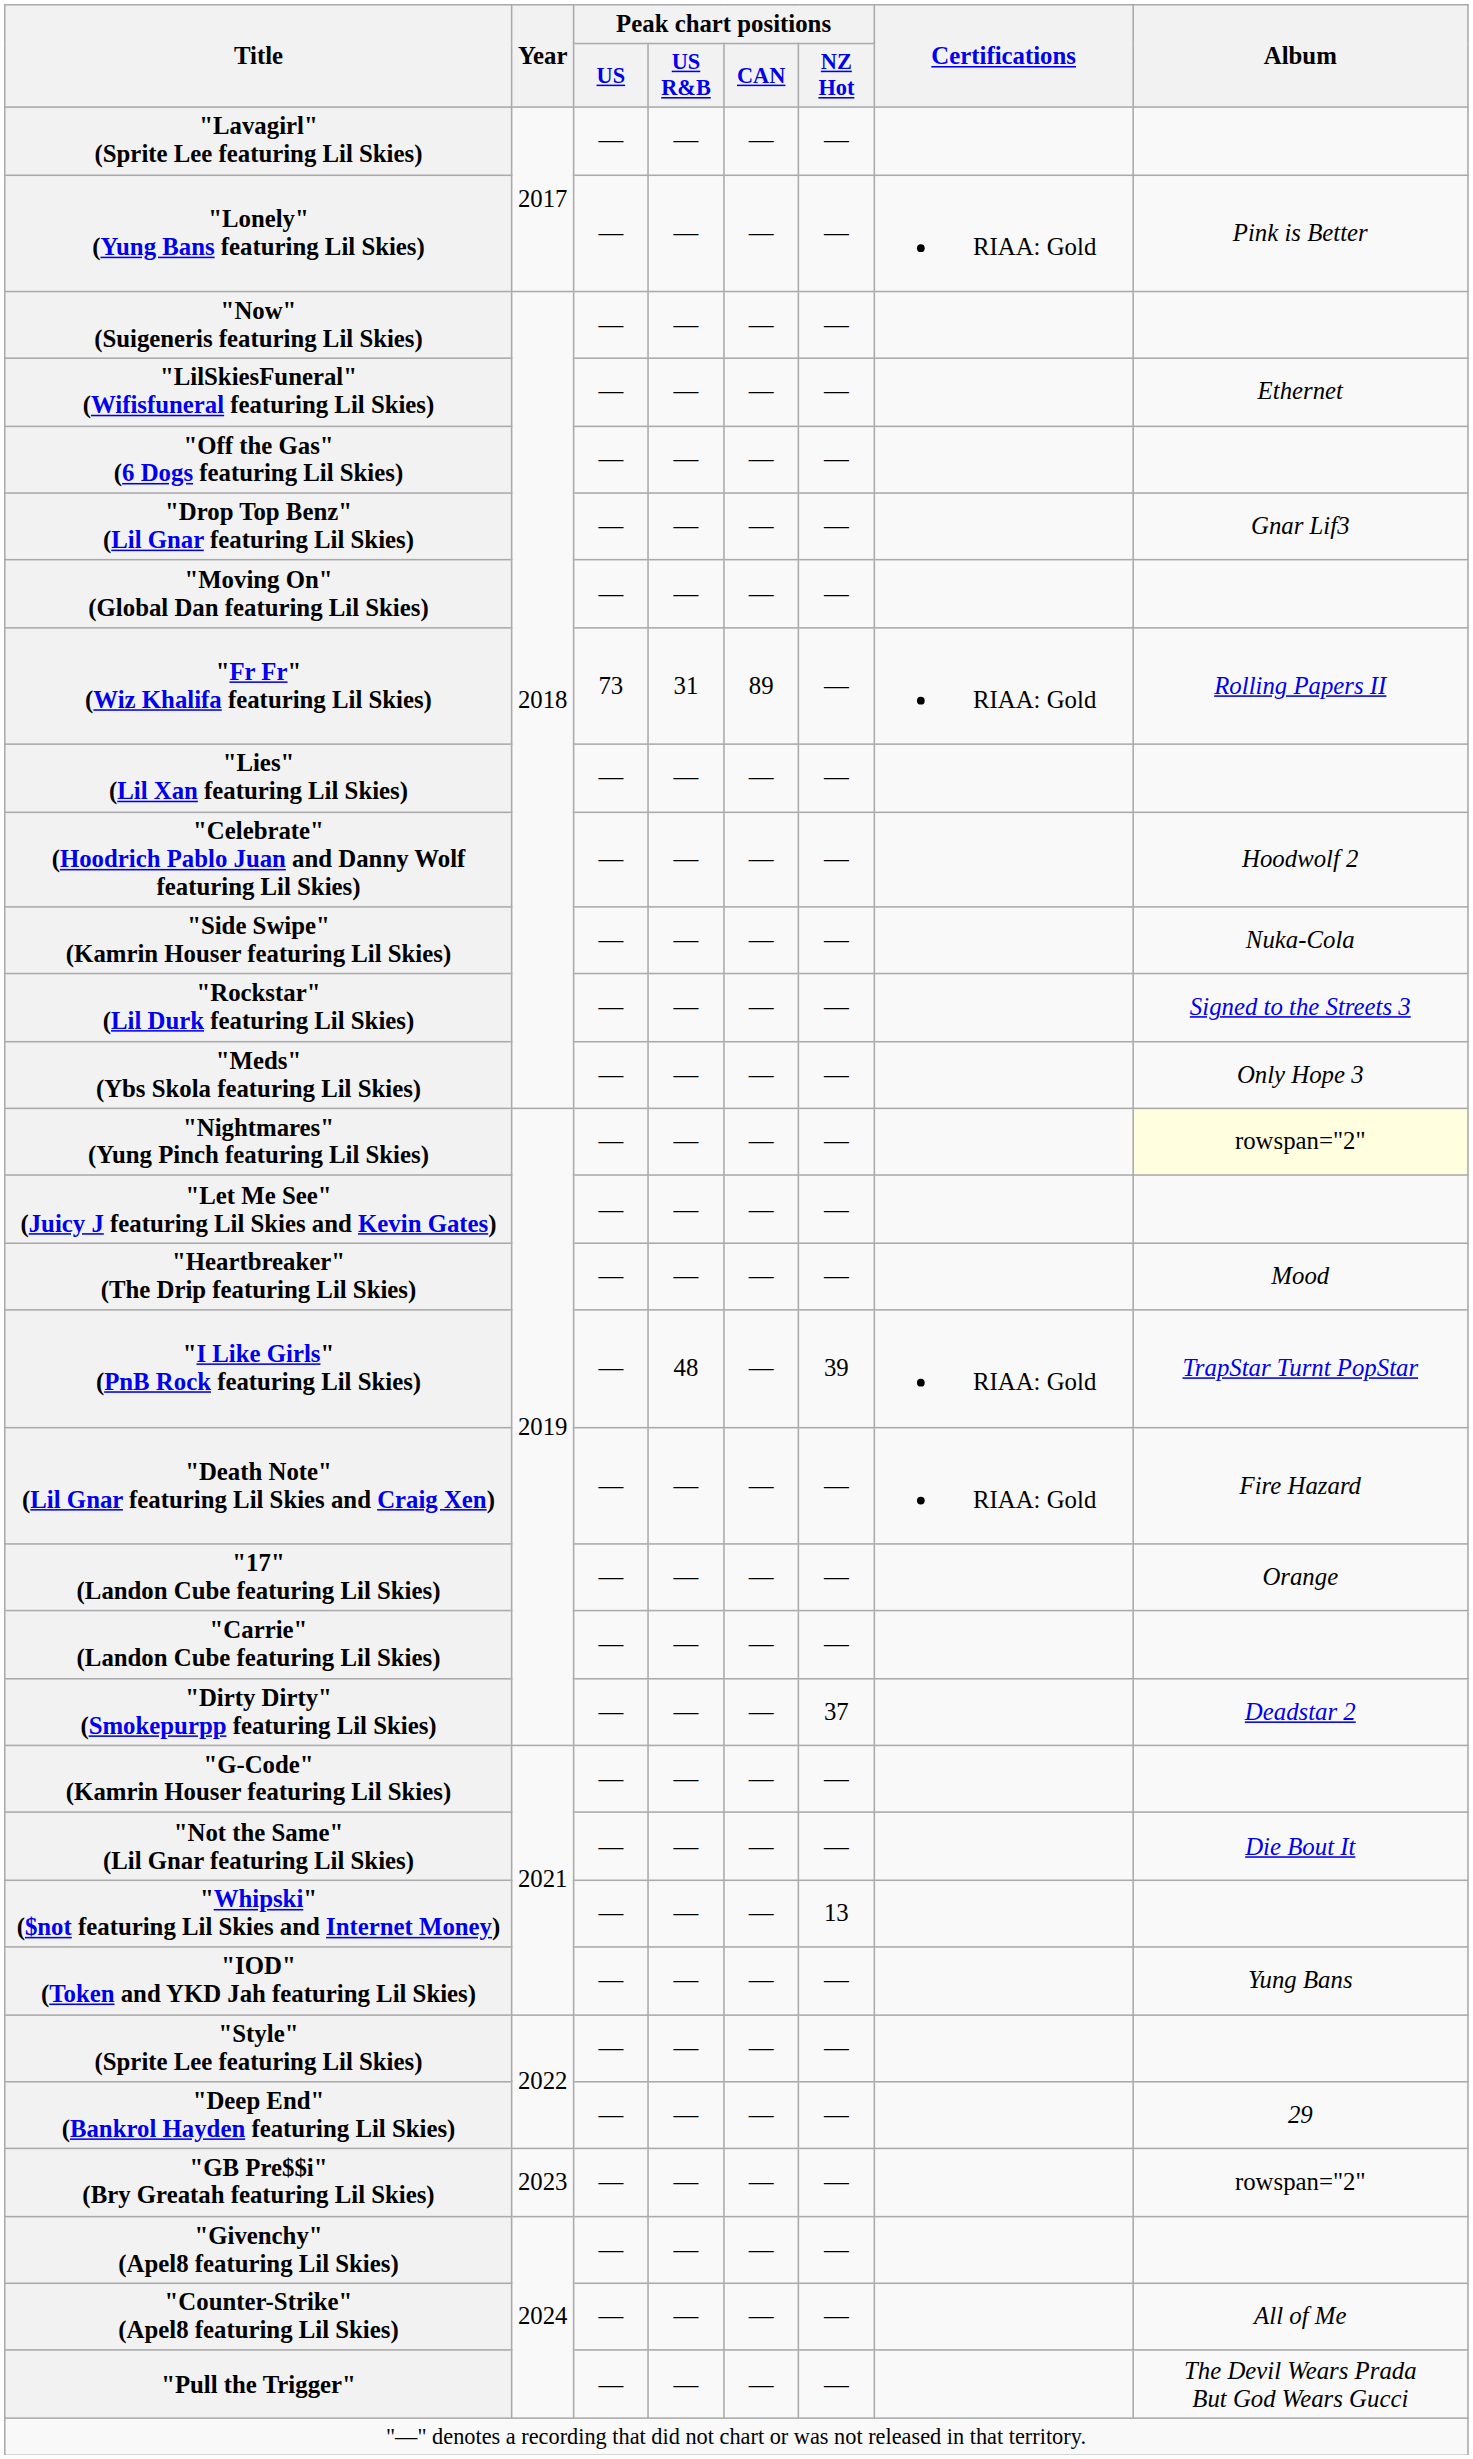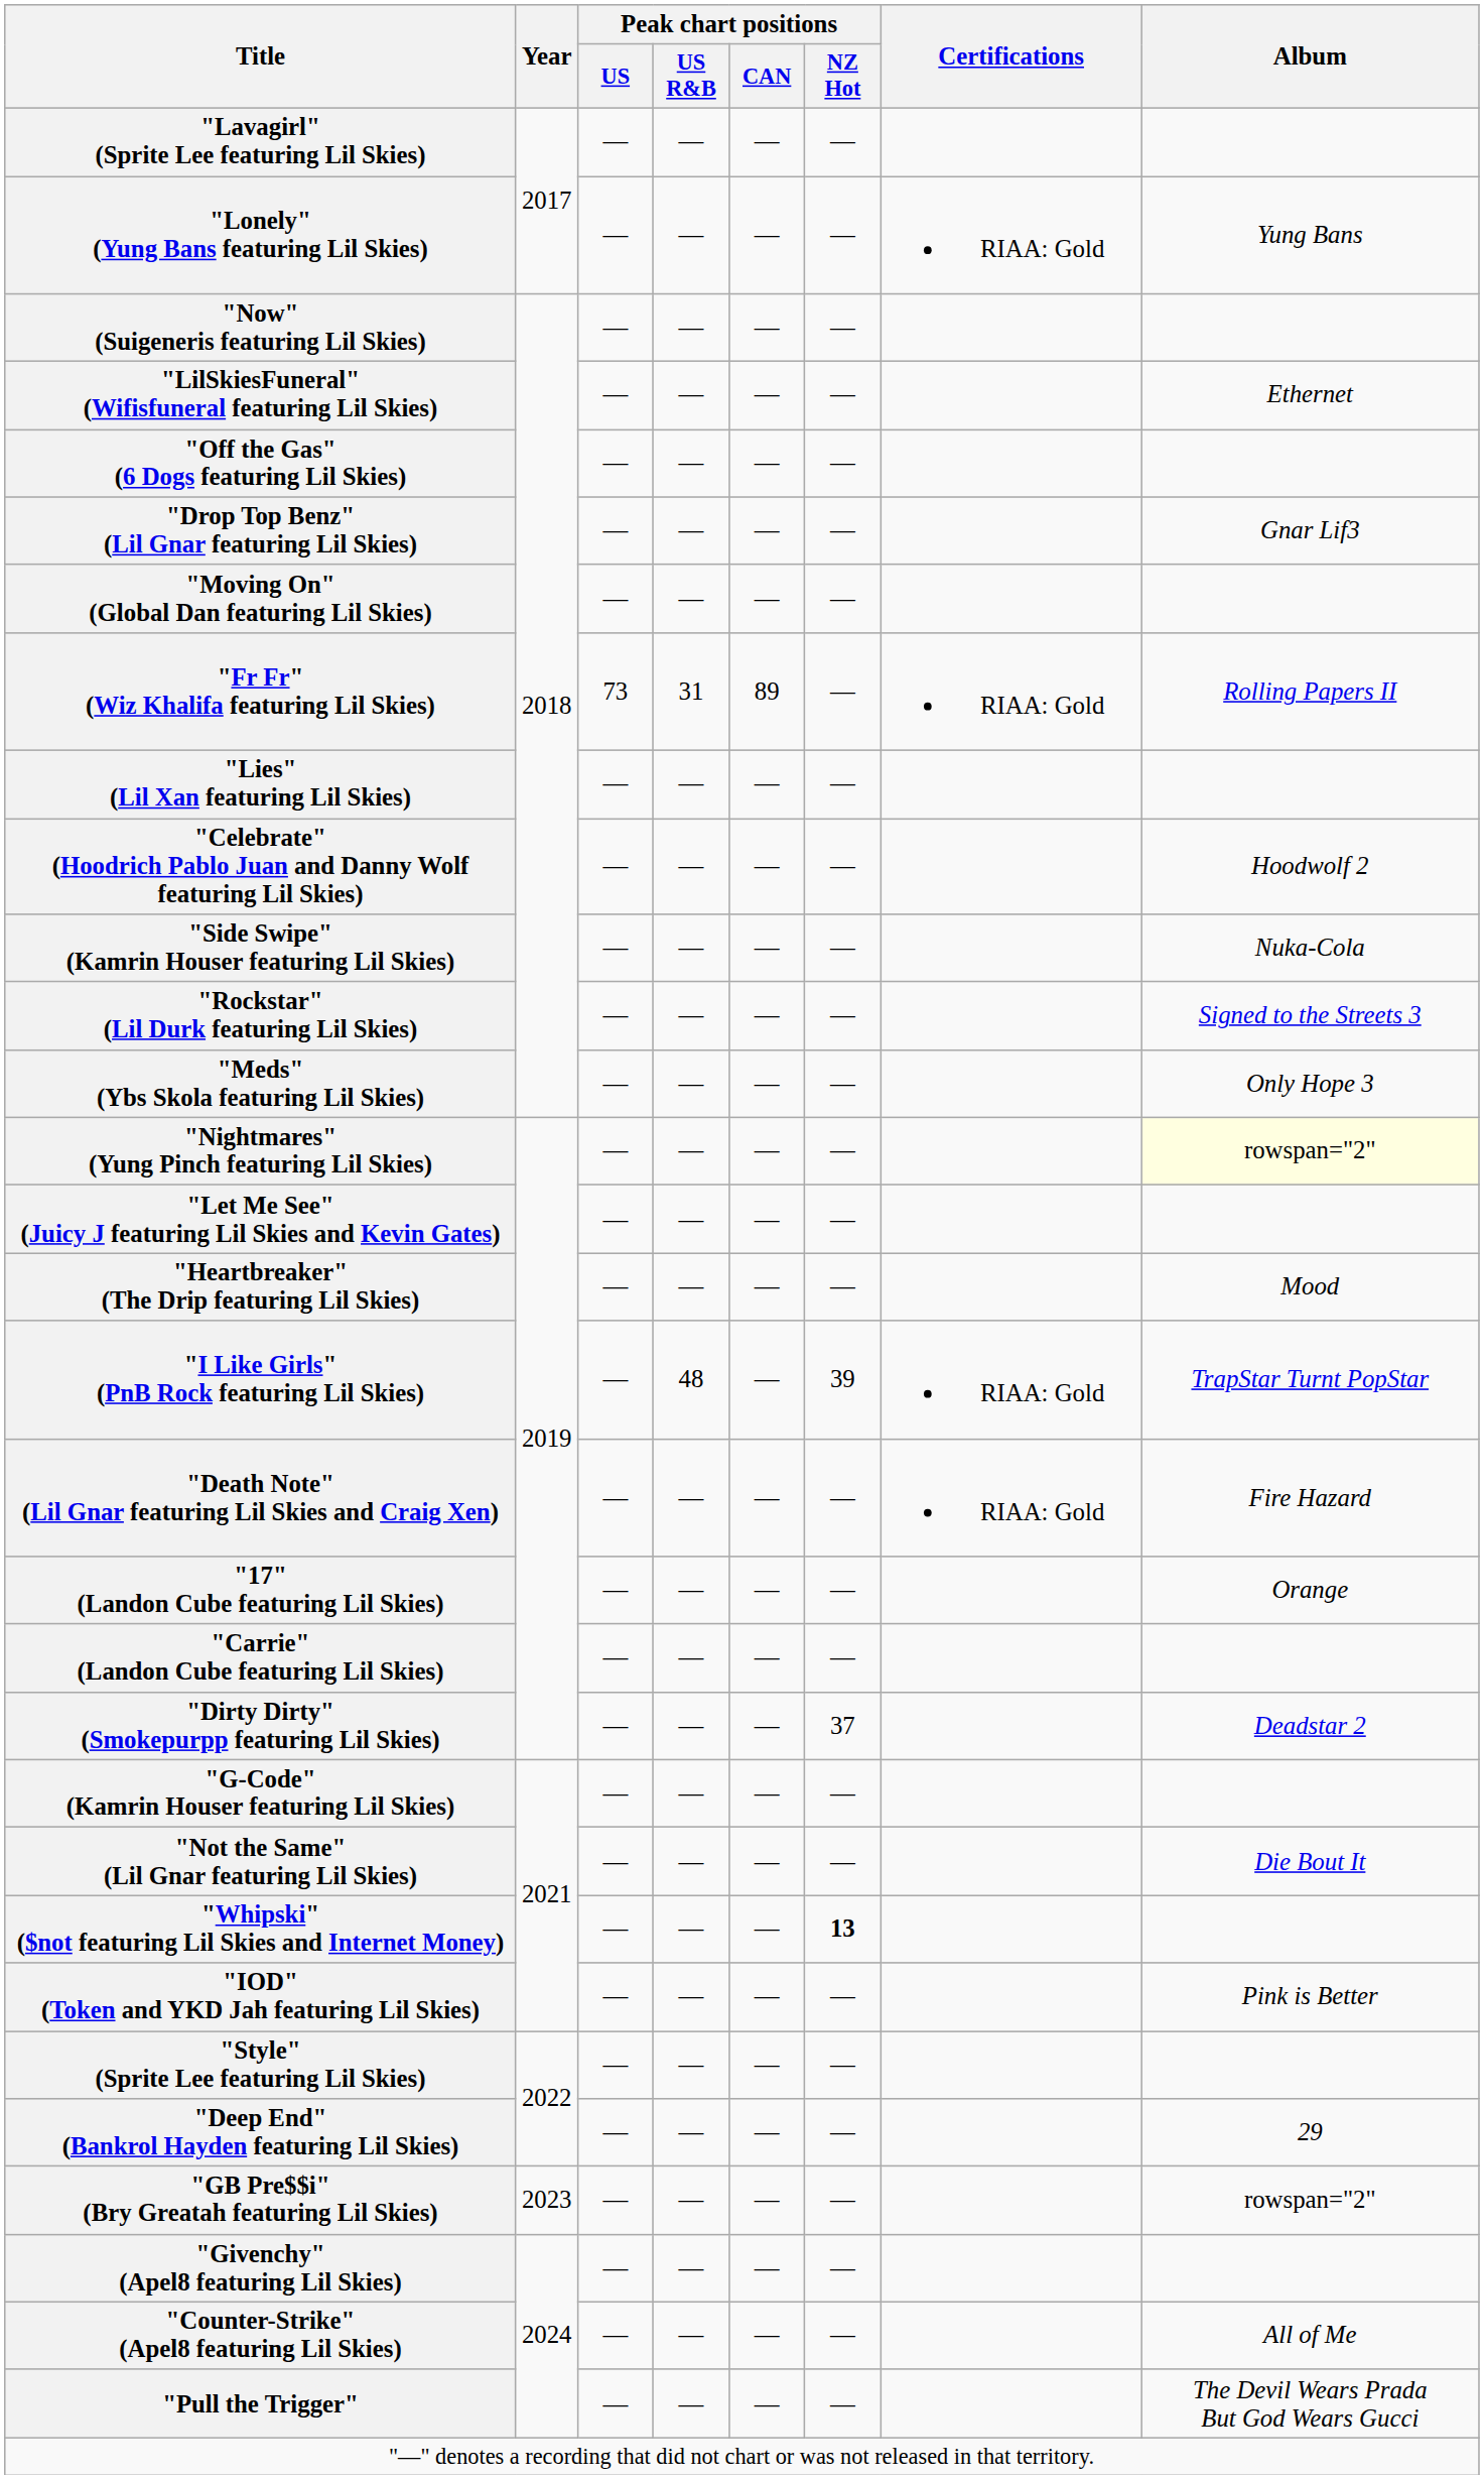"Lonely" (Yung Bans featuring Lil Skies) | Album: Pink is Better -> Yung Bans
"Whipski" ($not featuring Lil Skies and Internet Money) | Peak chart positions / NZ Hot: normal -> bold
"IOD" (Token and YKD Jah featuring Lil Skies) | Album: Yung Bans -> Pink is Better
